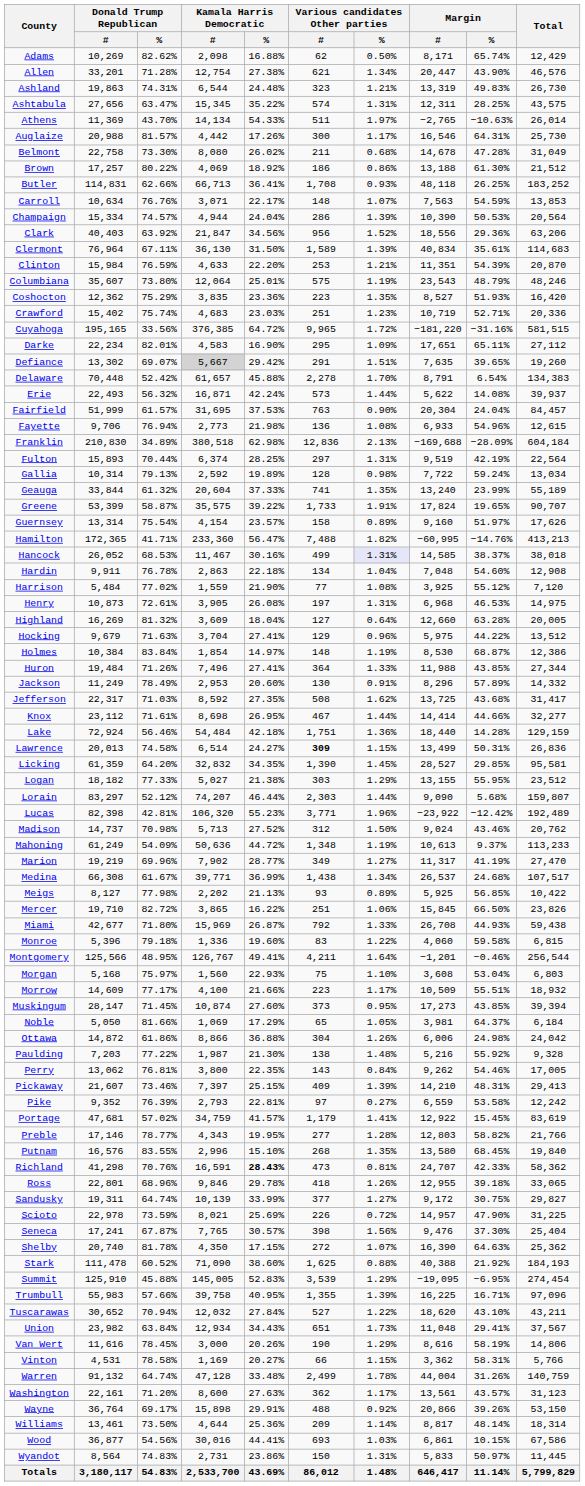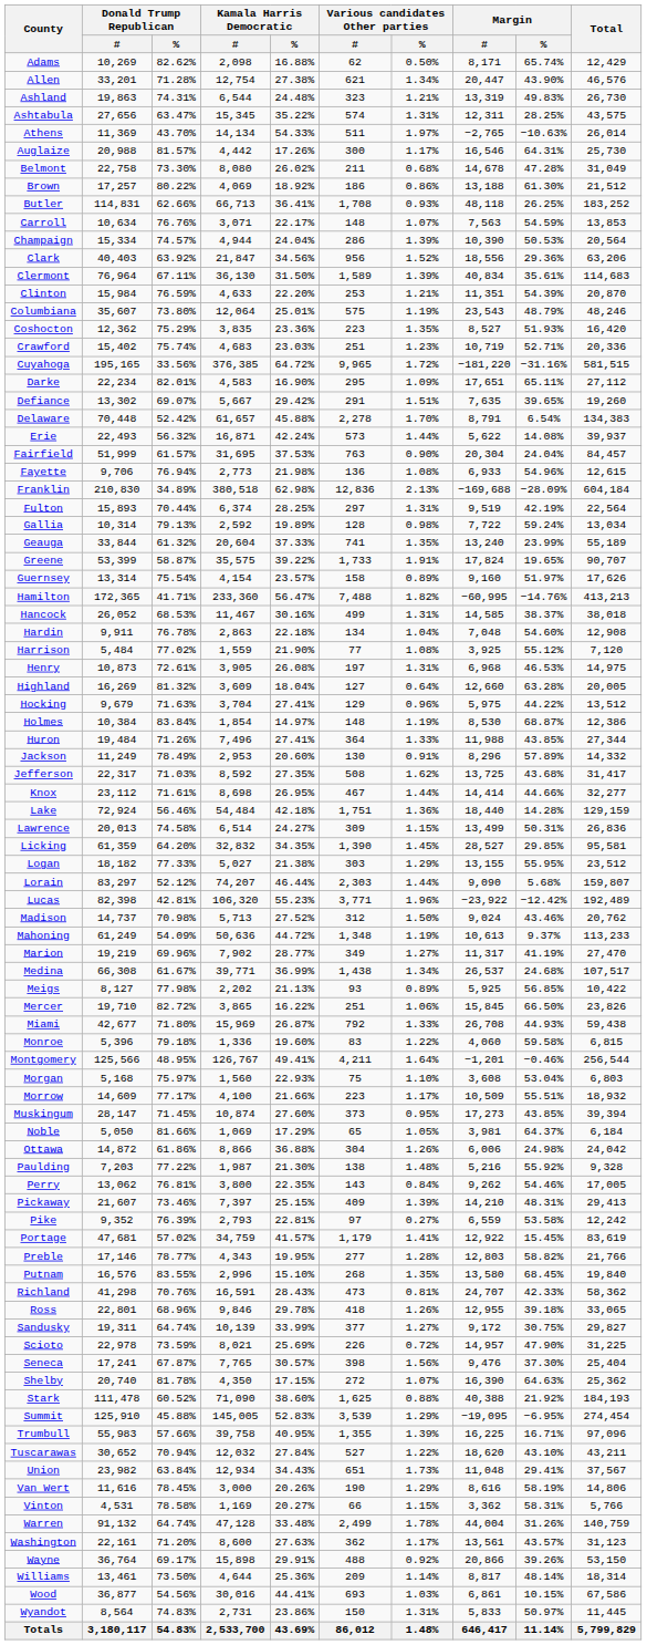Defiance | Kamala Harris Democratic / #: lightgrey background -> no background
Hancock | Various candidates Other parties / %: lavender background -> no background
Lawrence | Various candidates Other parties / #: bold -> normal
Richland | Kamala Harris Democratic / %: bold -> normal
